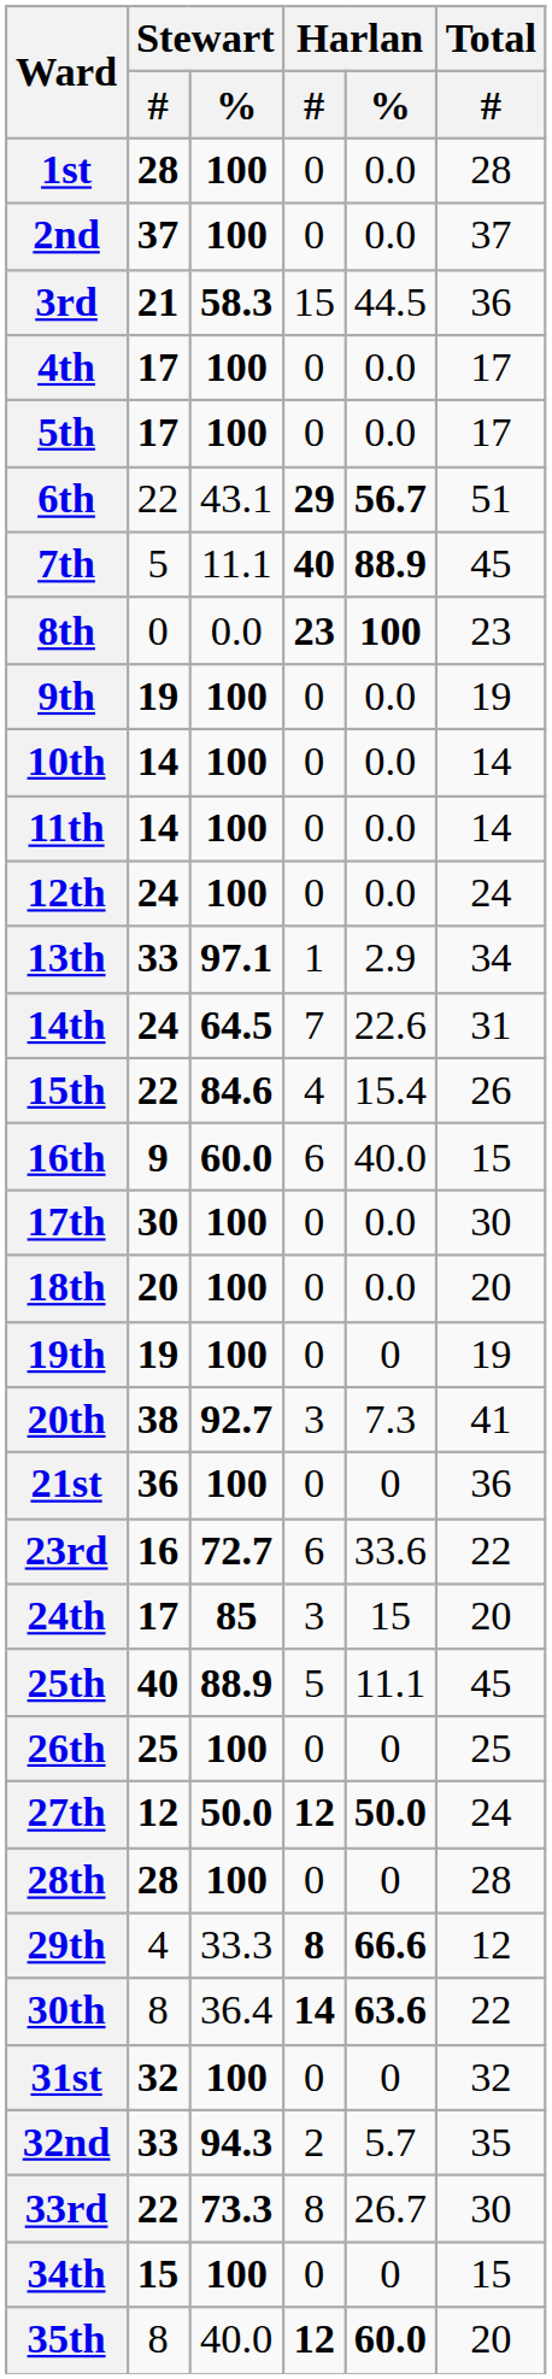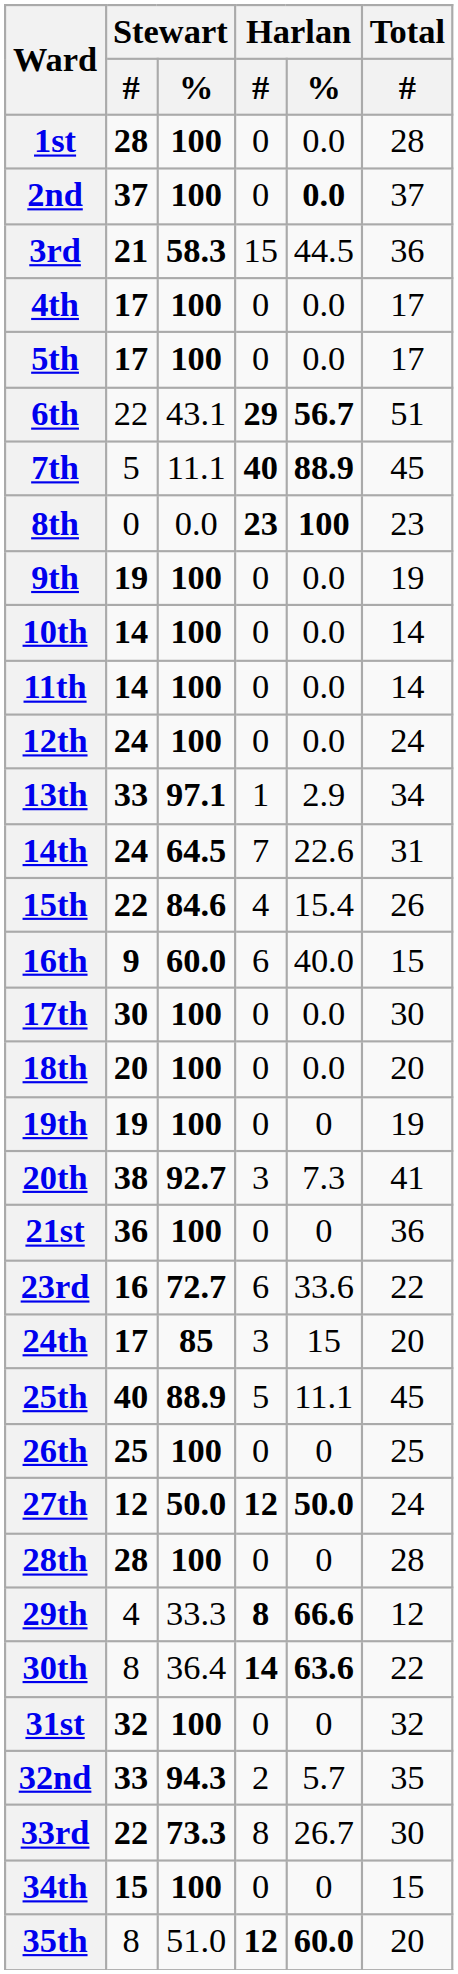2nd | Harlan / %: normal -> bold
35th | Stewart / %: 40.0 -> 51.0
